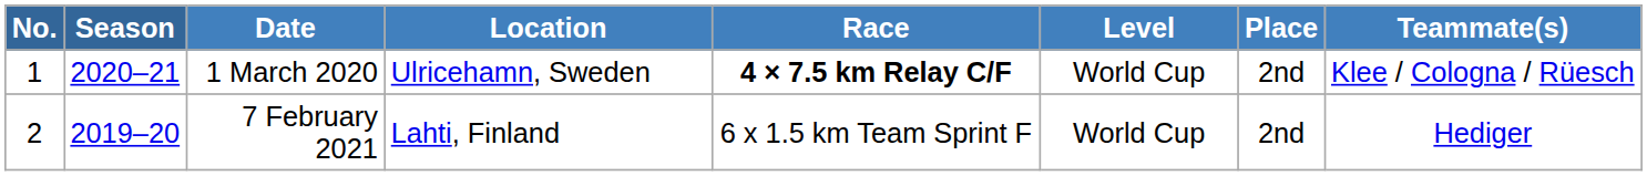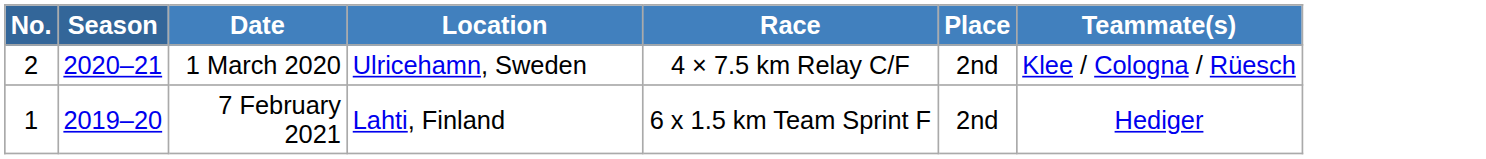- column: Level | World Cup | World Cup
1 March 2020 | No.: 1 -> 2
1 March 2020 | Race: bold -> normal
7 February 2021 | No.: 2 -> 1
